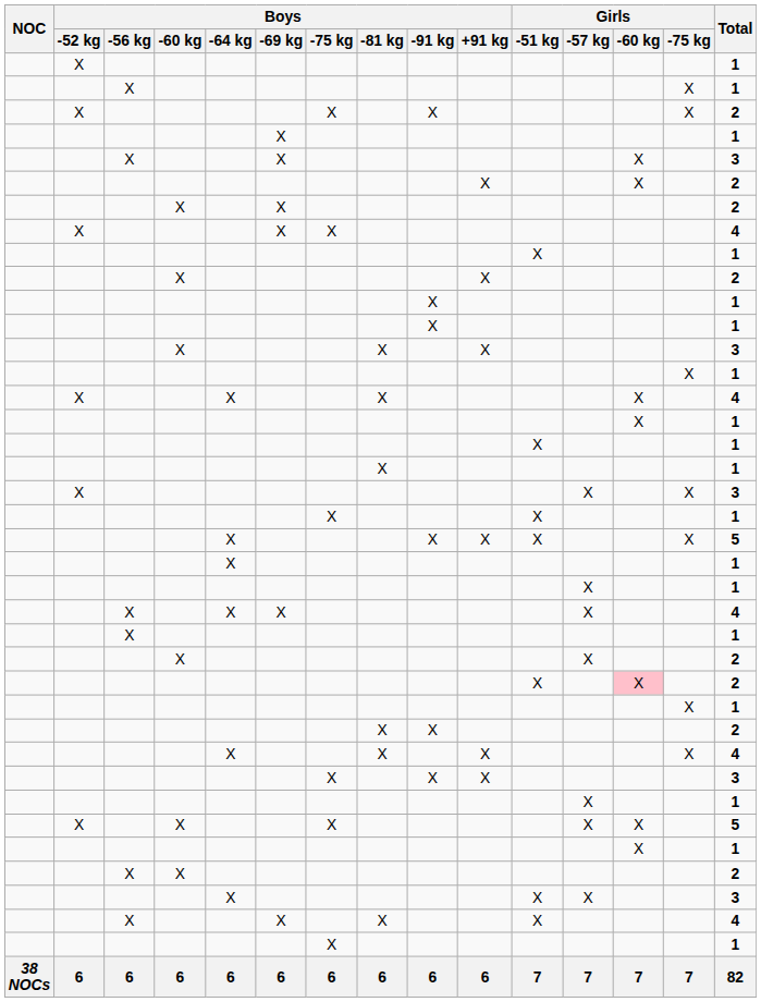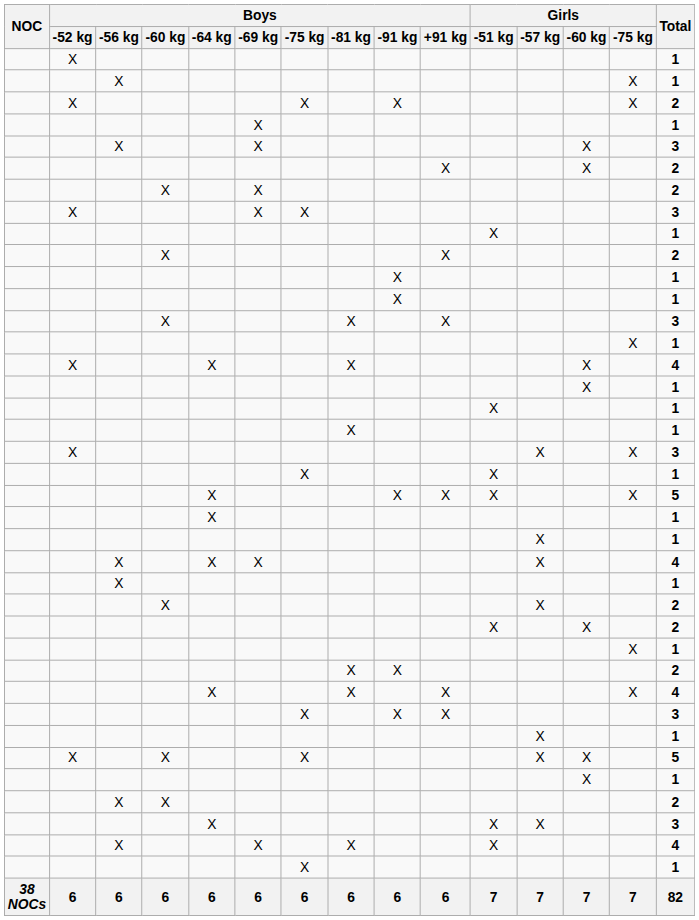row 10 | Total: 4 -> 3
row 29 | Girls / -60 kg: pink background -> no background
